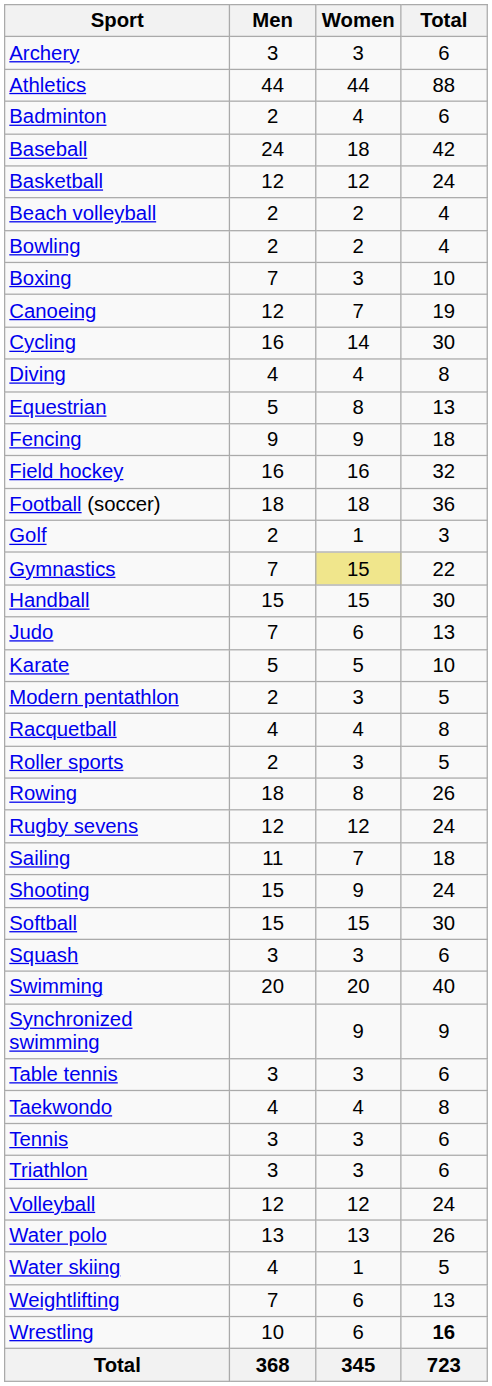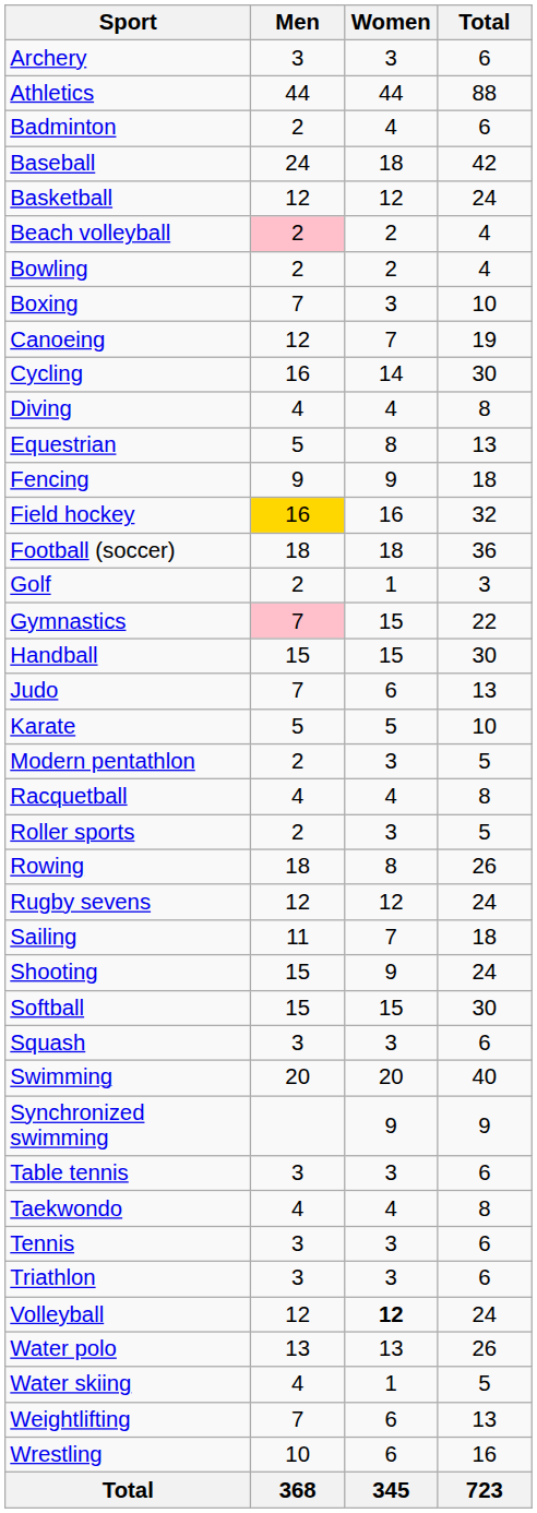Beach volleyball | Men: no background -> pink background
Field hockey | Men: no background -> gold background
Gymnastics | Men: no background -> pink background
Gymnastics | Women: khaki background -> no background
Volleyball | Women: normal -> bold
Wrestling | Total: bold -> normal
